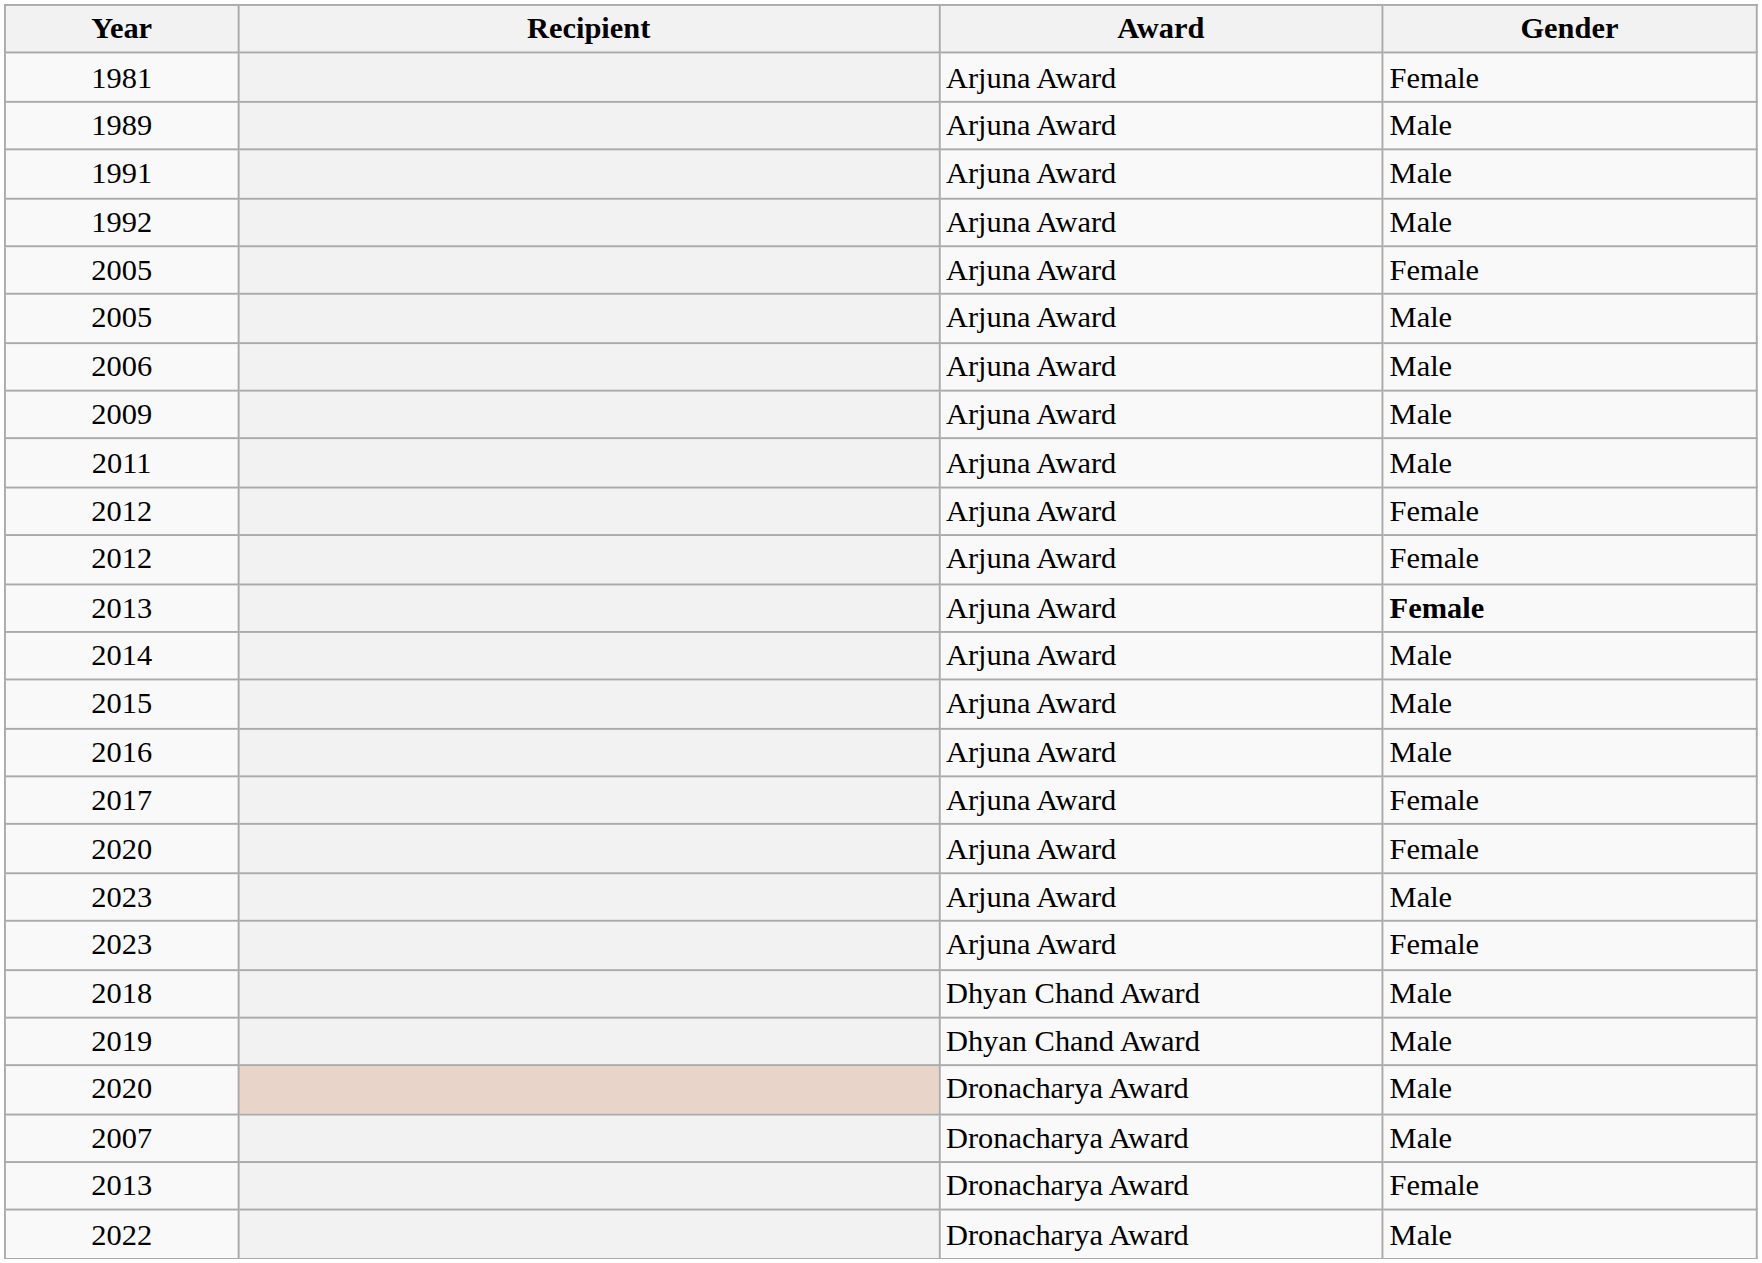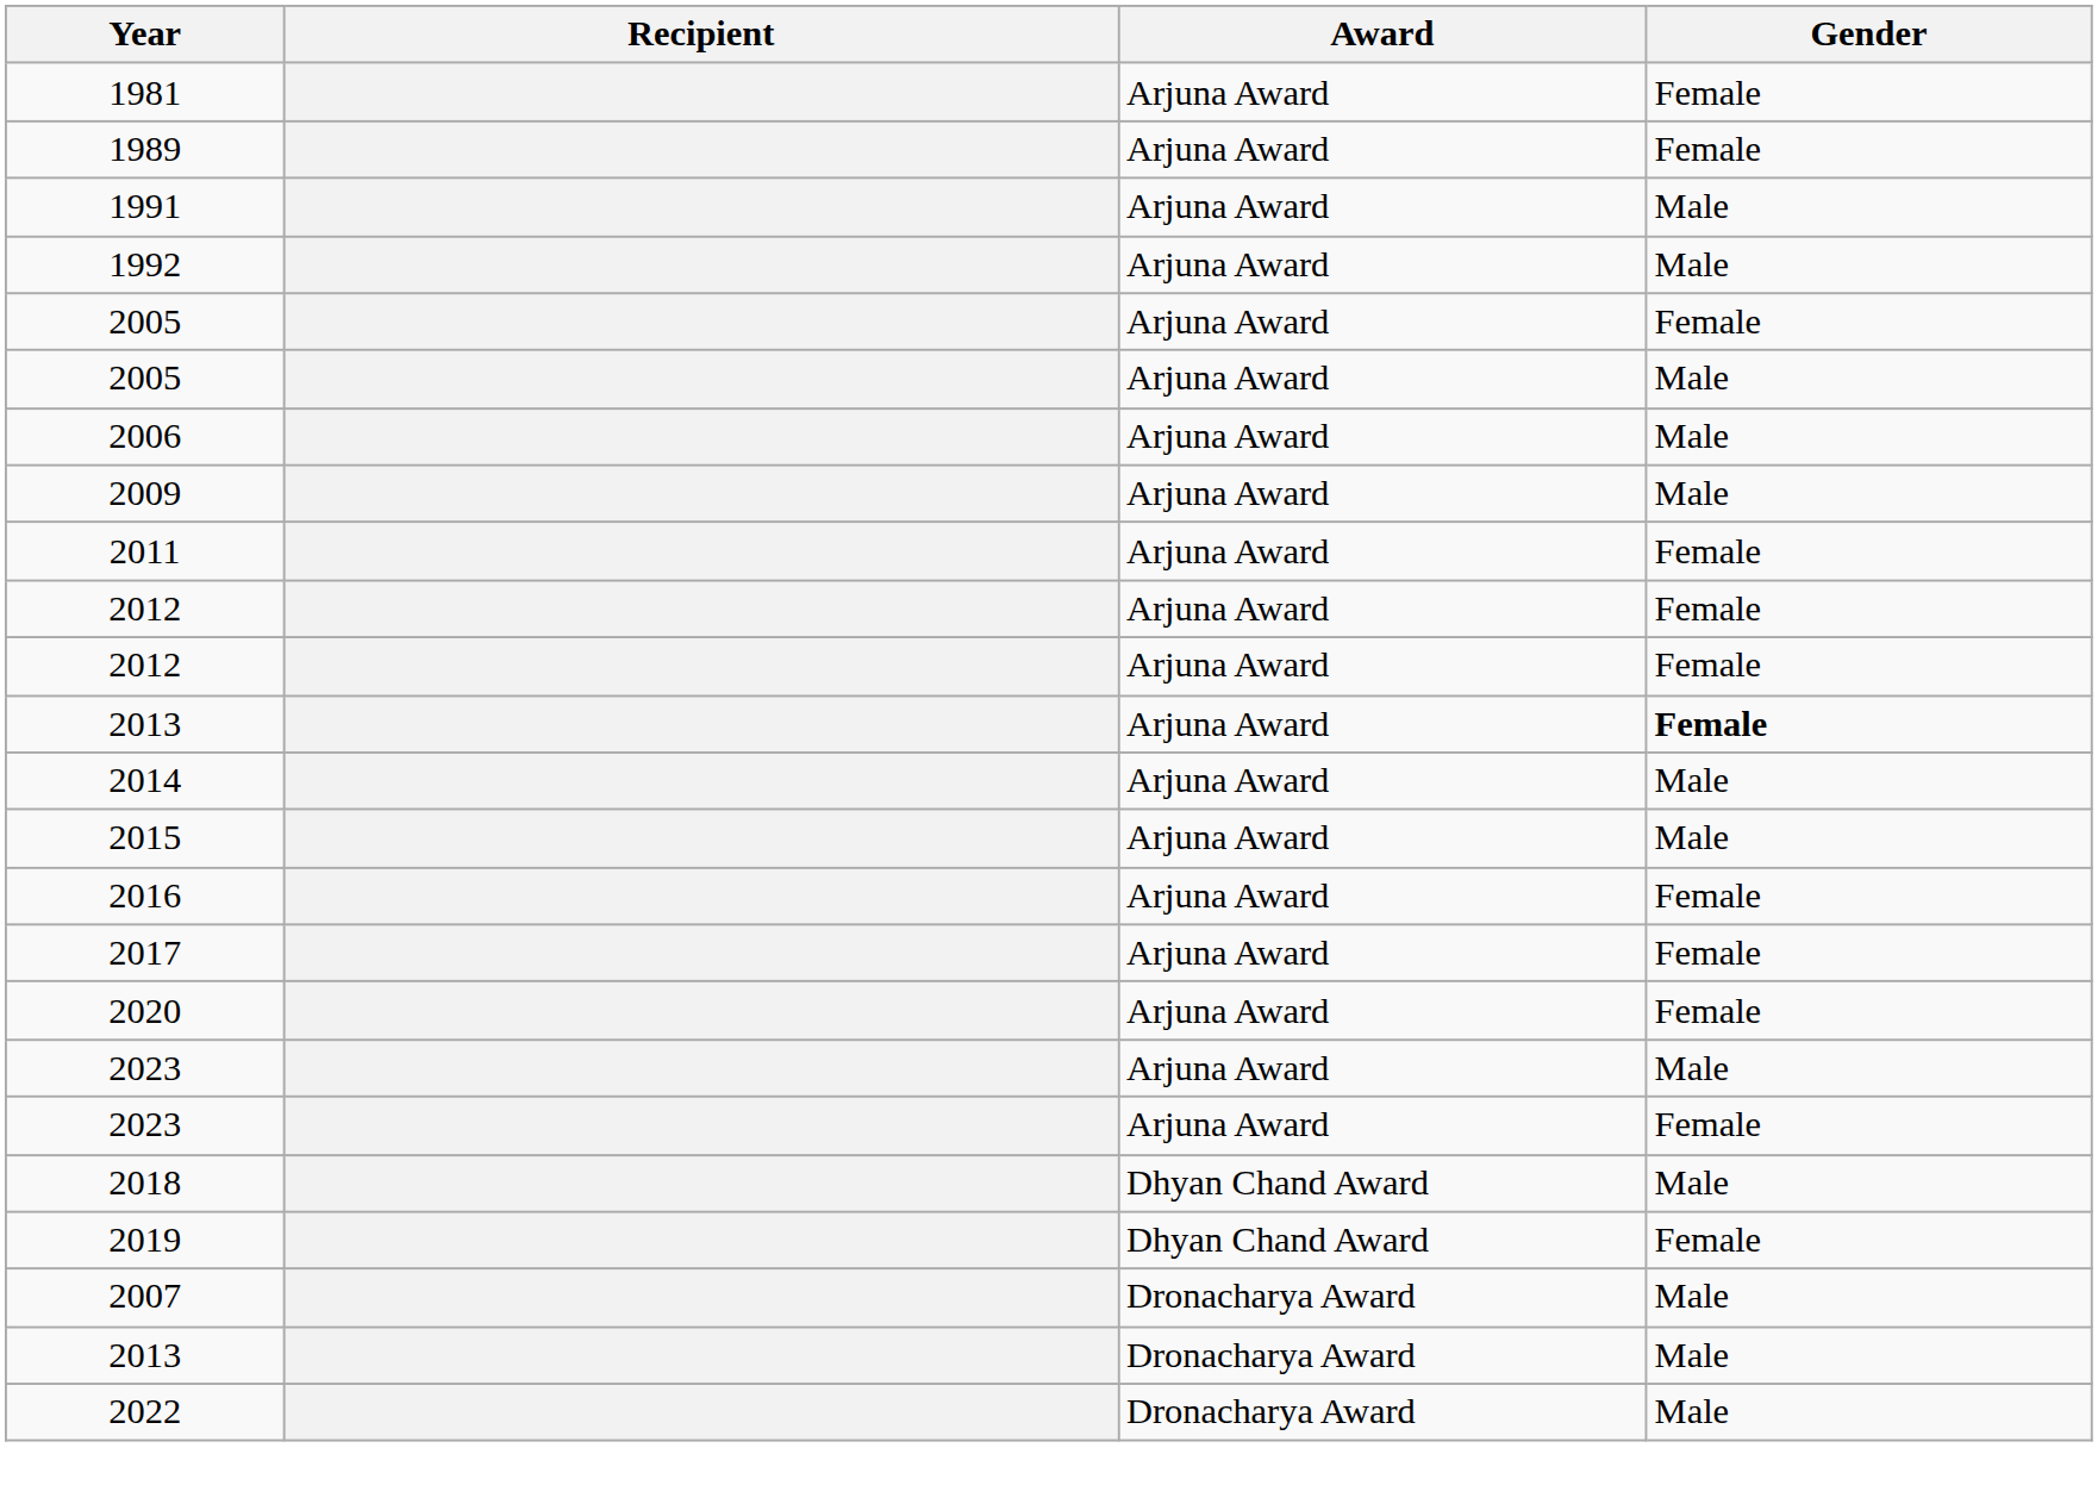1989 | Gender: Male -> Female
2011 | Gender: Male -> Female
2016 | Gender: Male -> Female
2019 | Gender: Male -> Female
- row: 2020 | Dronacharya Award | Male
2013 / Dronacharya Award | Gender: Female -> Male
